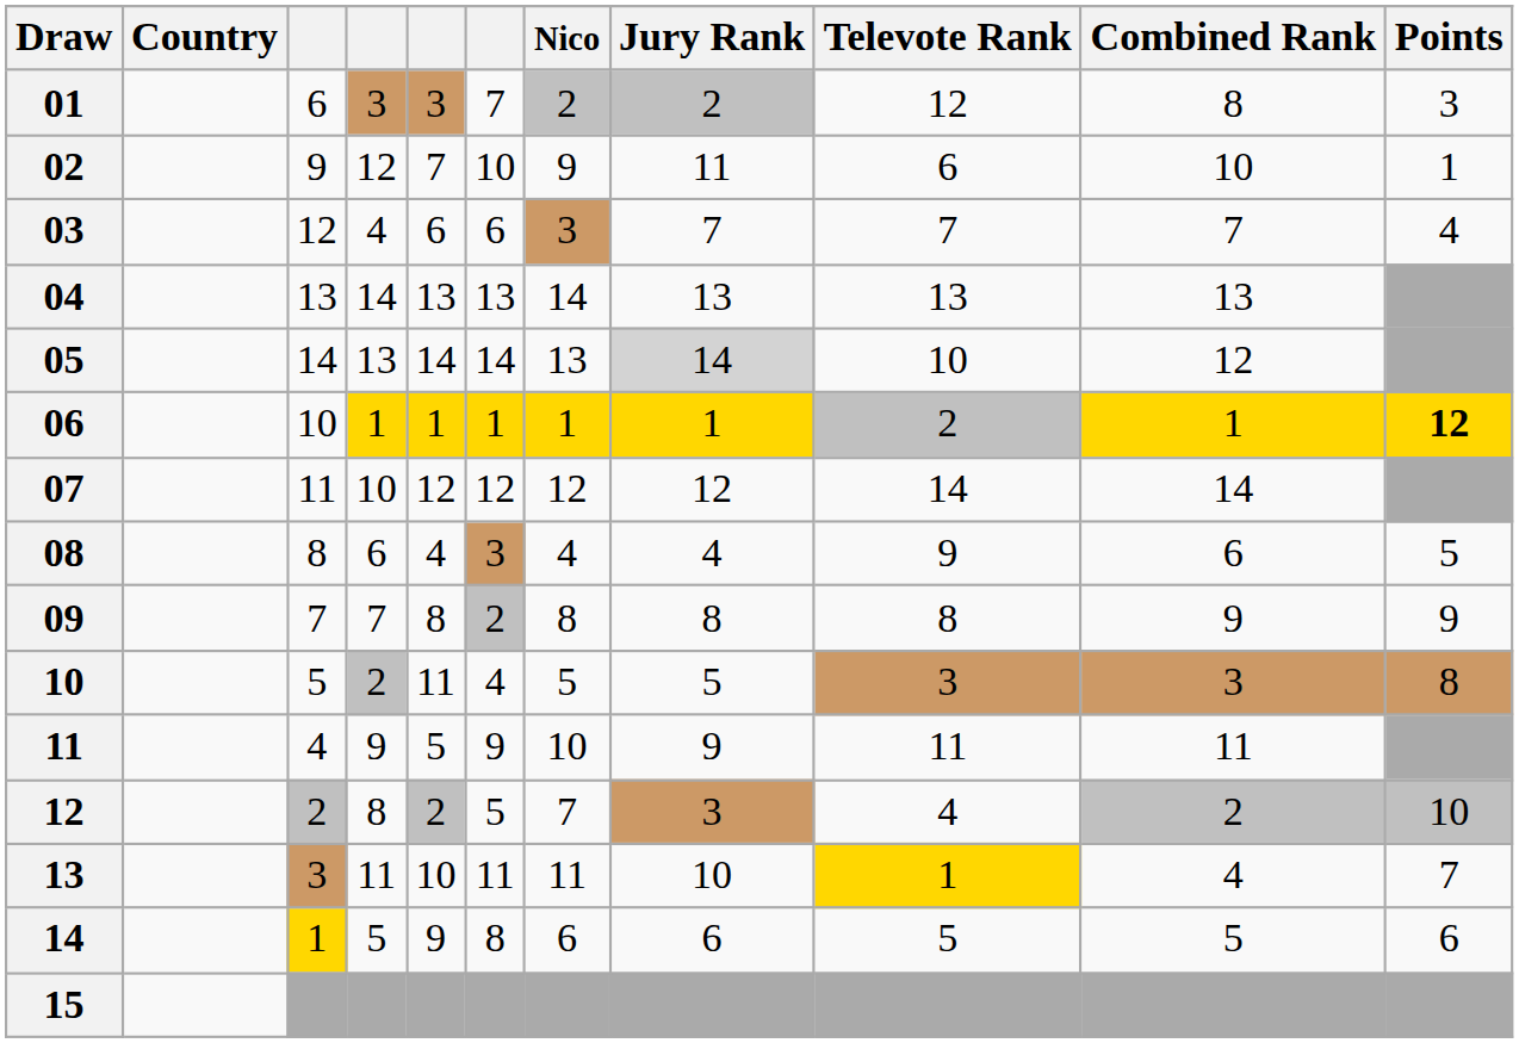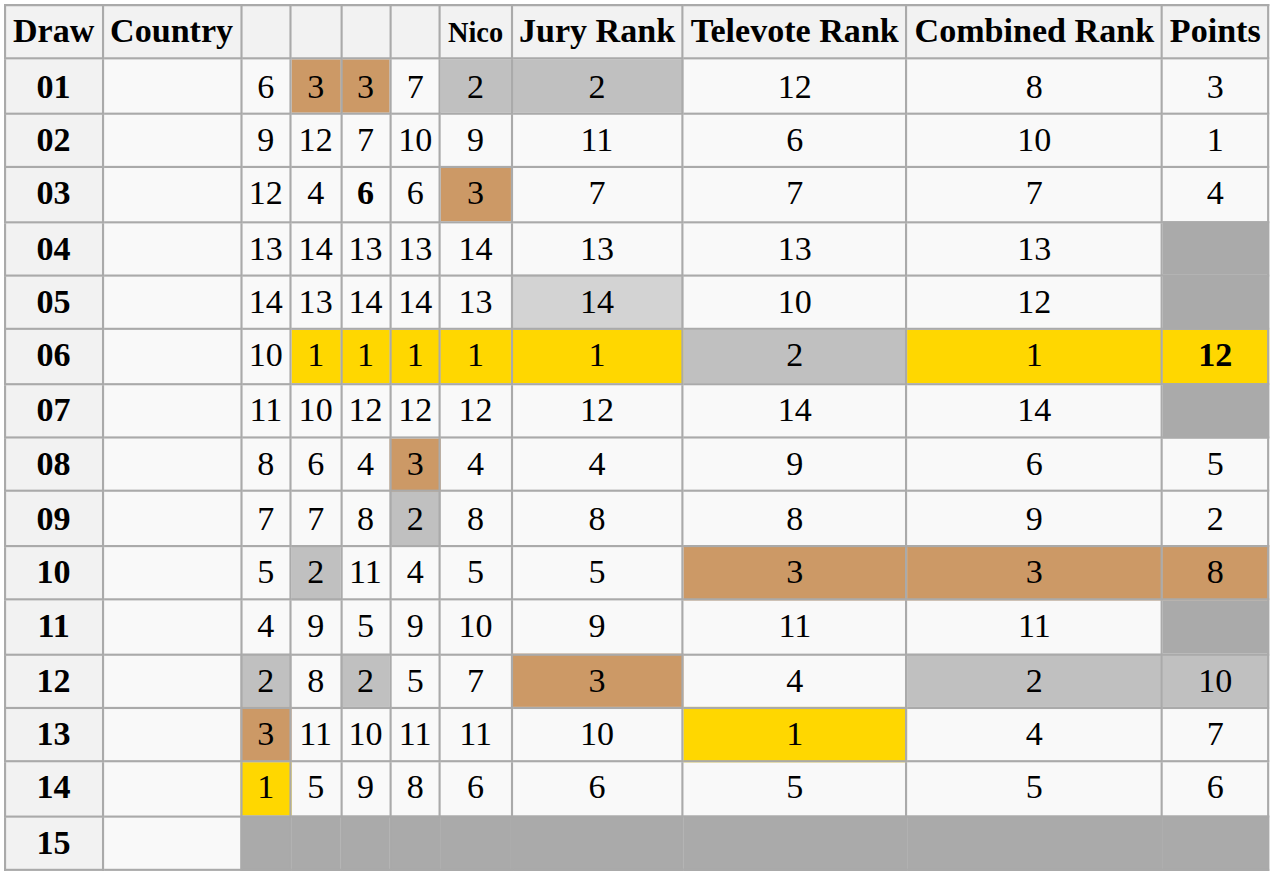03 | column 5: normal -> bold
09 | Points: 9 -> 2
